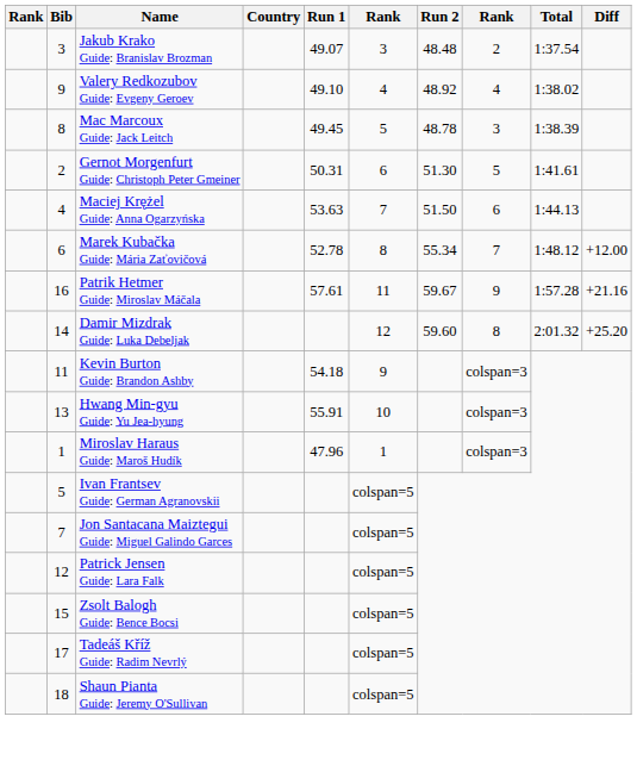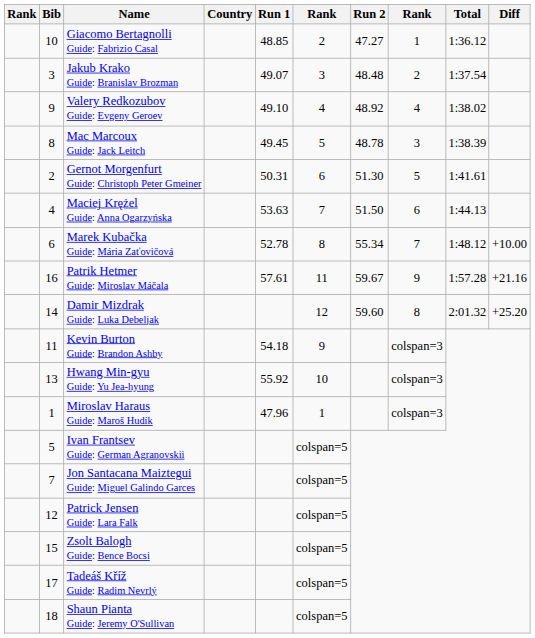+ row: 10 | Giacomo Bertagnolli Guide: Fabrizio Casal | 48.85 | 2 | 47.27 | 1 | 1:36.12
Marek Kubačka Guide: Mária Zaťovičová | Diff: +12.00 -> +10.00
Hwang Min-gyu Guide: Yu Jea-hyung | Run 1: 55.91 -> 55.92
